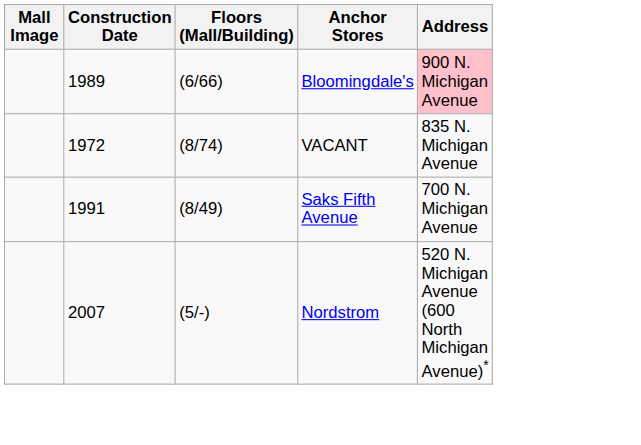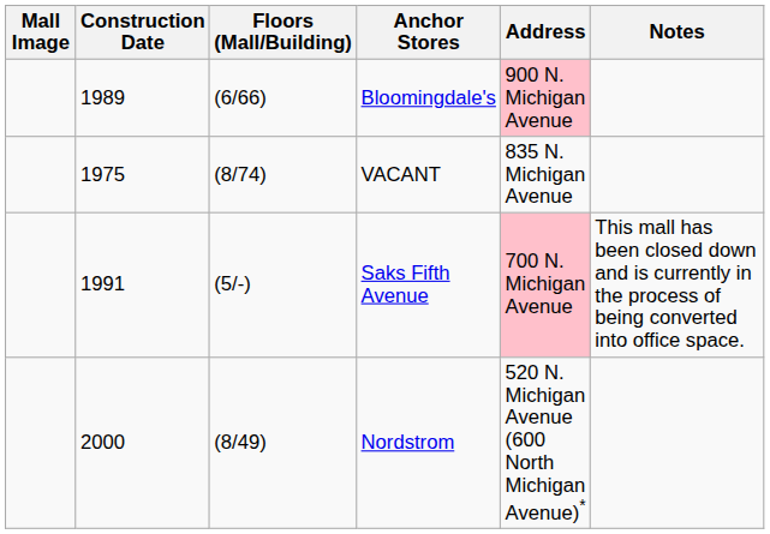+ column: Notes | This mall has been closed down and is currently in the process of being converted into office space.
VACANT | Construction Date: 1972 -> 1975
Saks Fifth Avenue | Floors (Mall/Building): (8/49) -> (5/-)
Saks Fifth Avenue | Address: no background -> pink background
Nordstrom | Construction Date: 2007 -> 2000
Nordstrom | Floors (Mall/Building): (5/-) -> (8/49)
